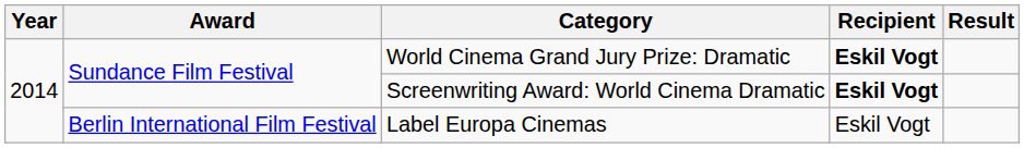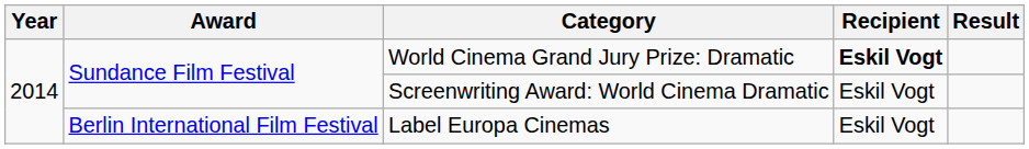Screenwriting Award: World Cinema Dramatic | Recipient: bold -> normal
